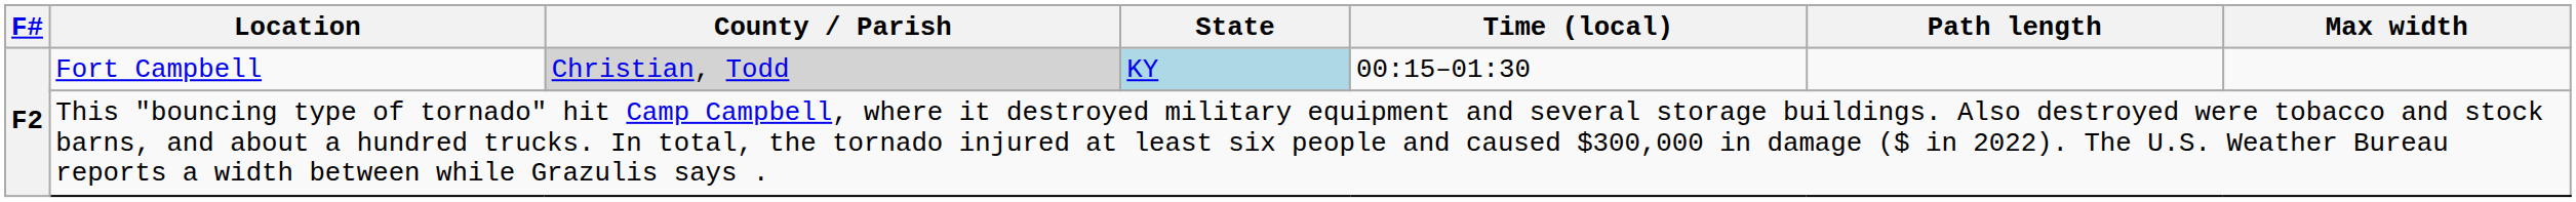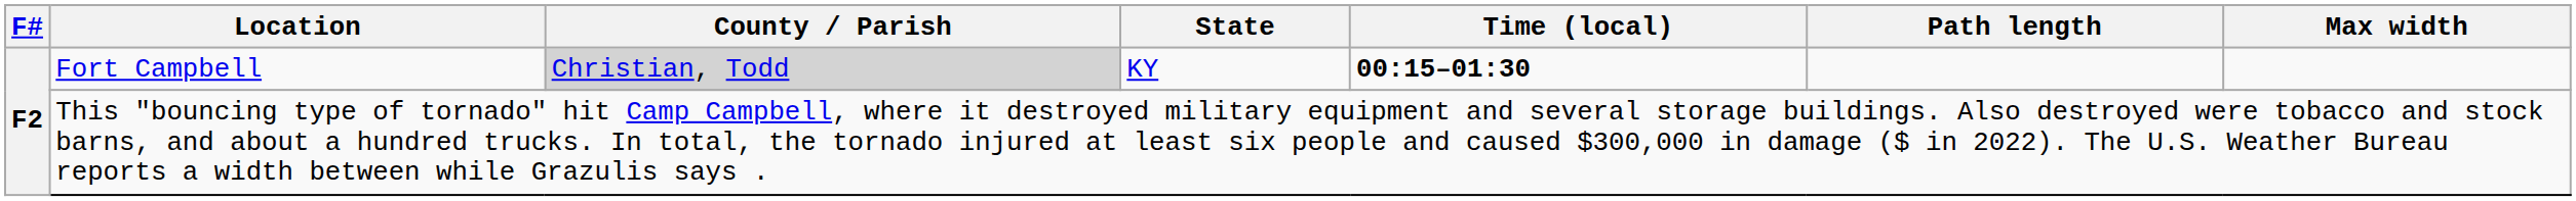Fort Campbell | State: lightblue background -> no background
Fort Campbell | Time (local): normal -> bold
